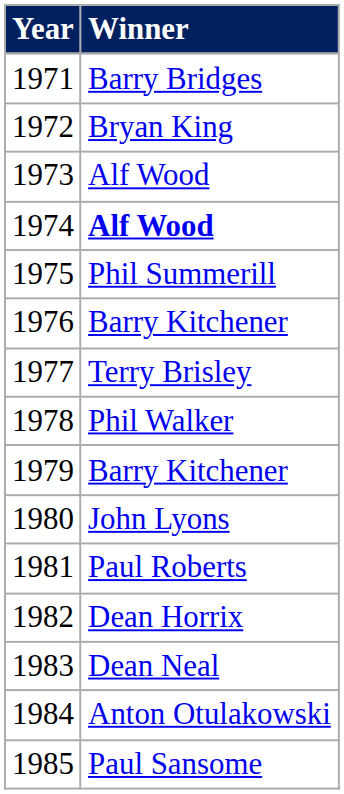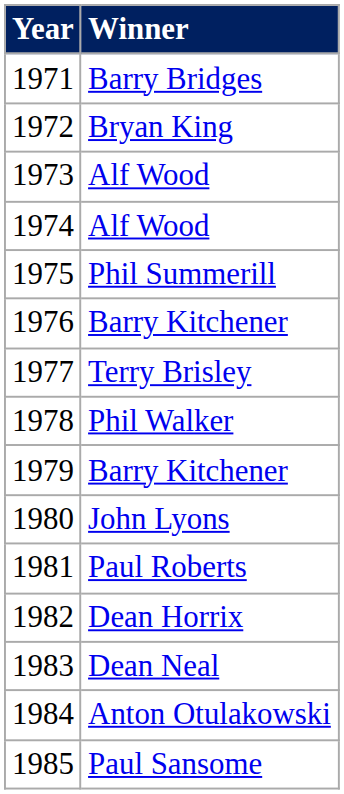1974 | Winner: bold -> normal
